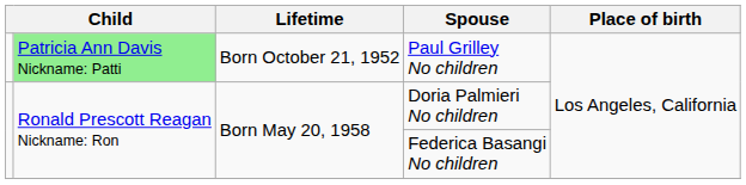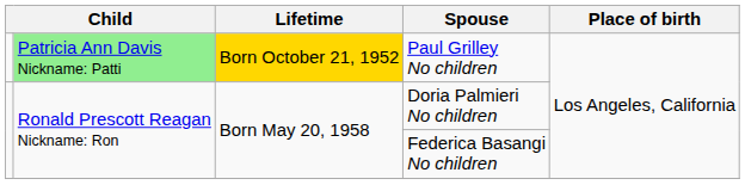Paul Grilley No children | Lifetime: no background -> gold background
